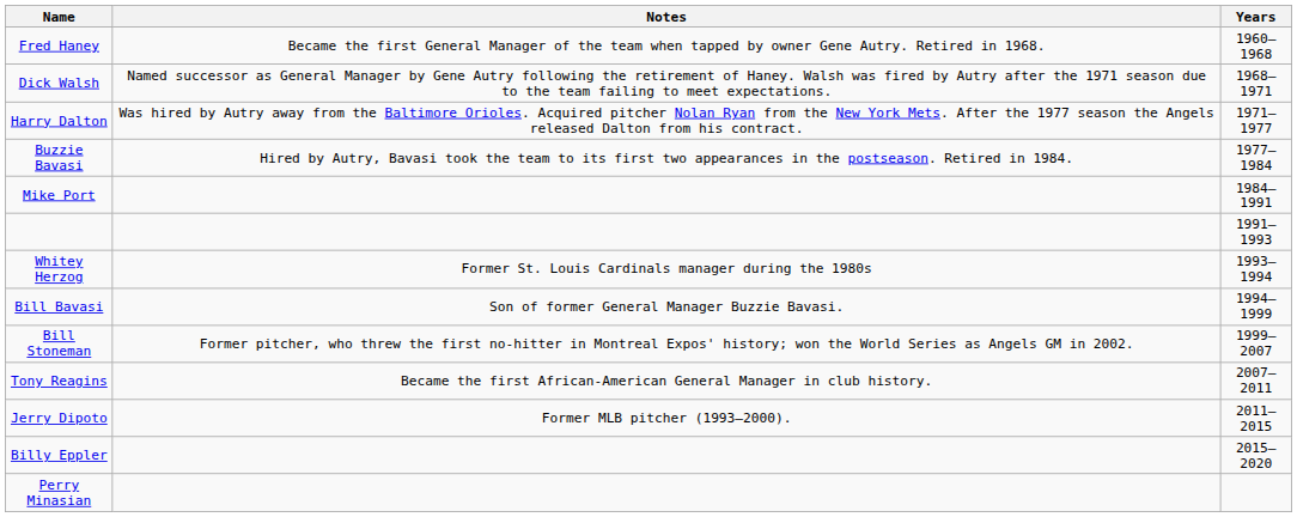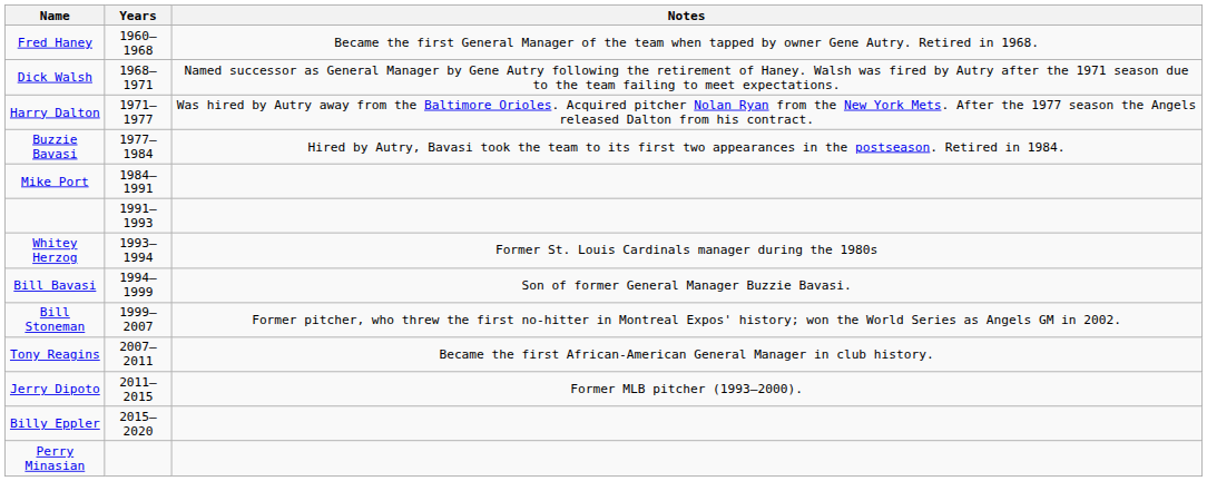columns swapped: Years <-> Notes
